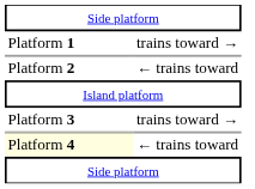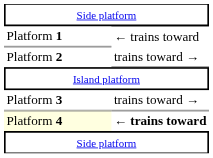row 2 | column 2: trains toward → -> ← trains toward
row 3 | column 2: ← trains toward -> trains toward →
row 6 | column 2: normal -> bold
